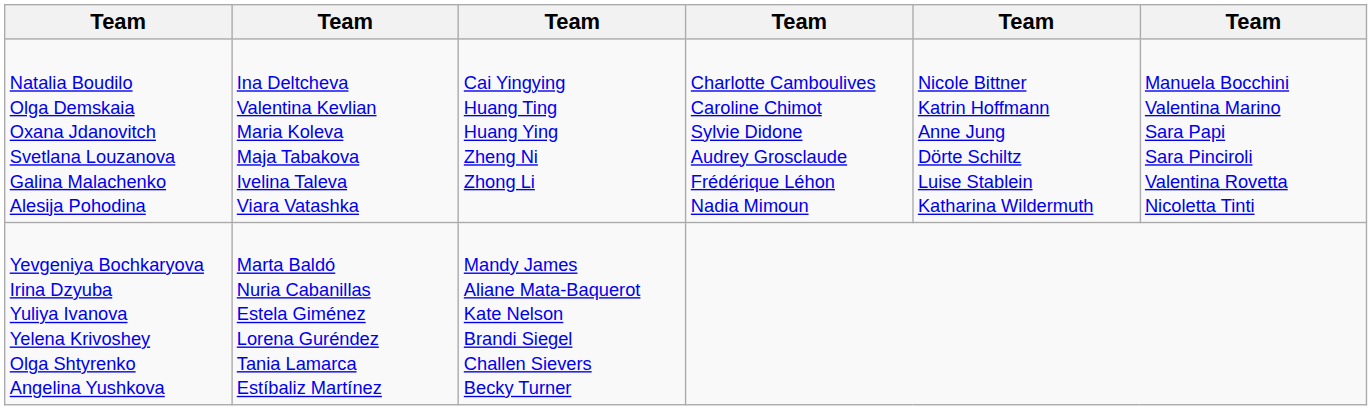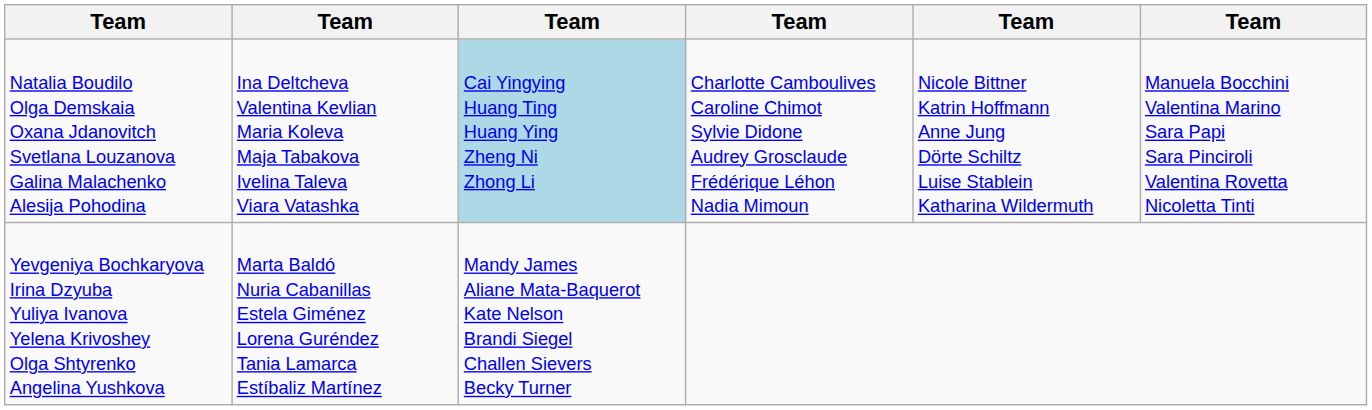row 2 | column 3: no background -> lightblue background
